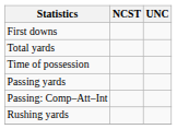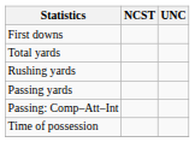rows swapped: Rushing yards <-> Time of possession
